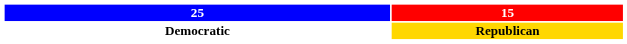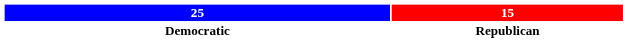Democratic | 15: gold background -> no background
